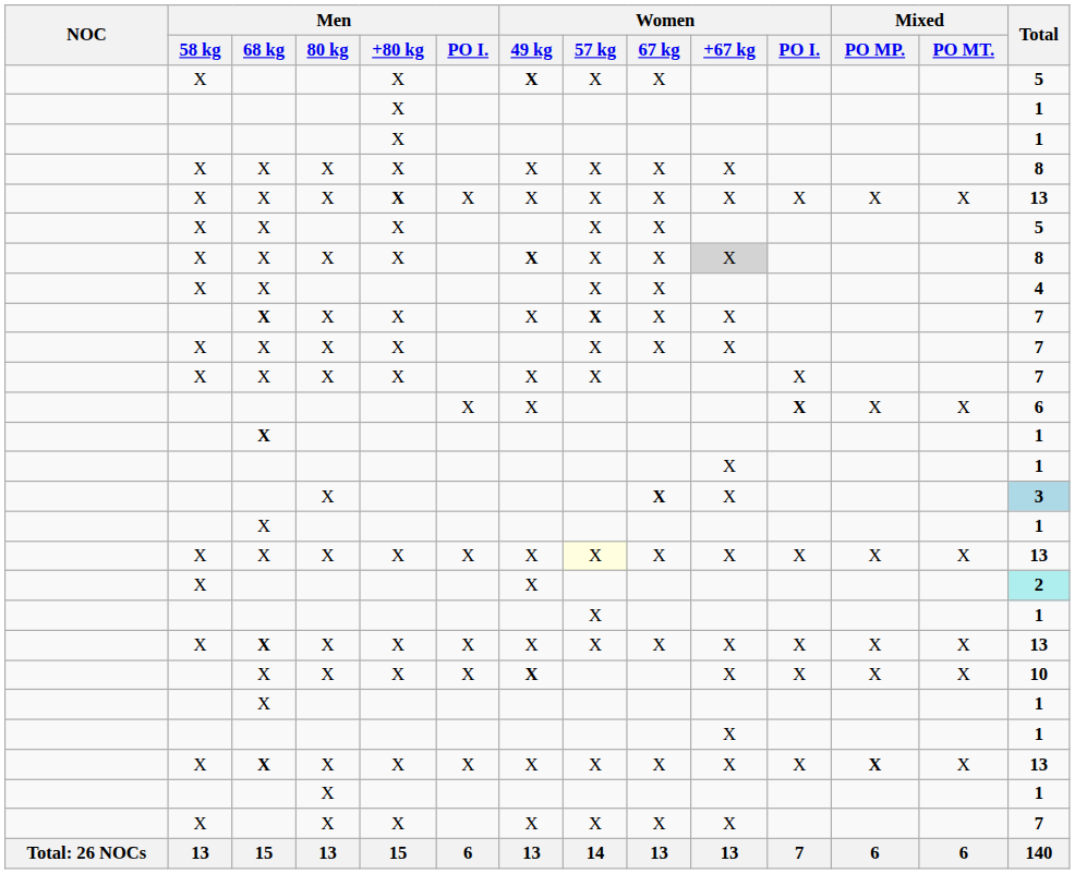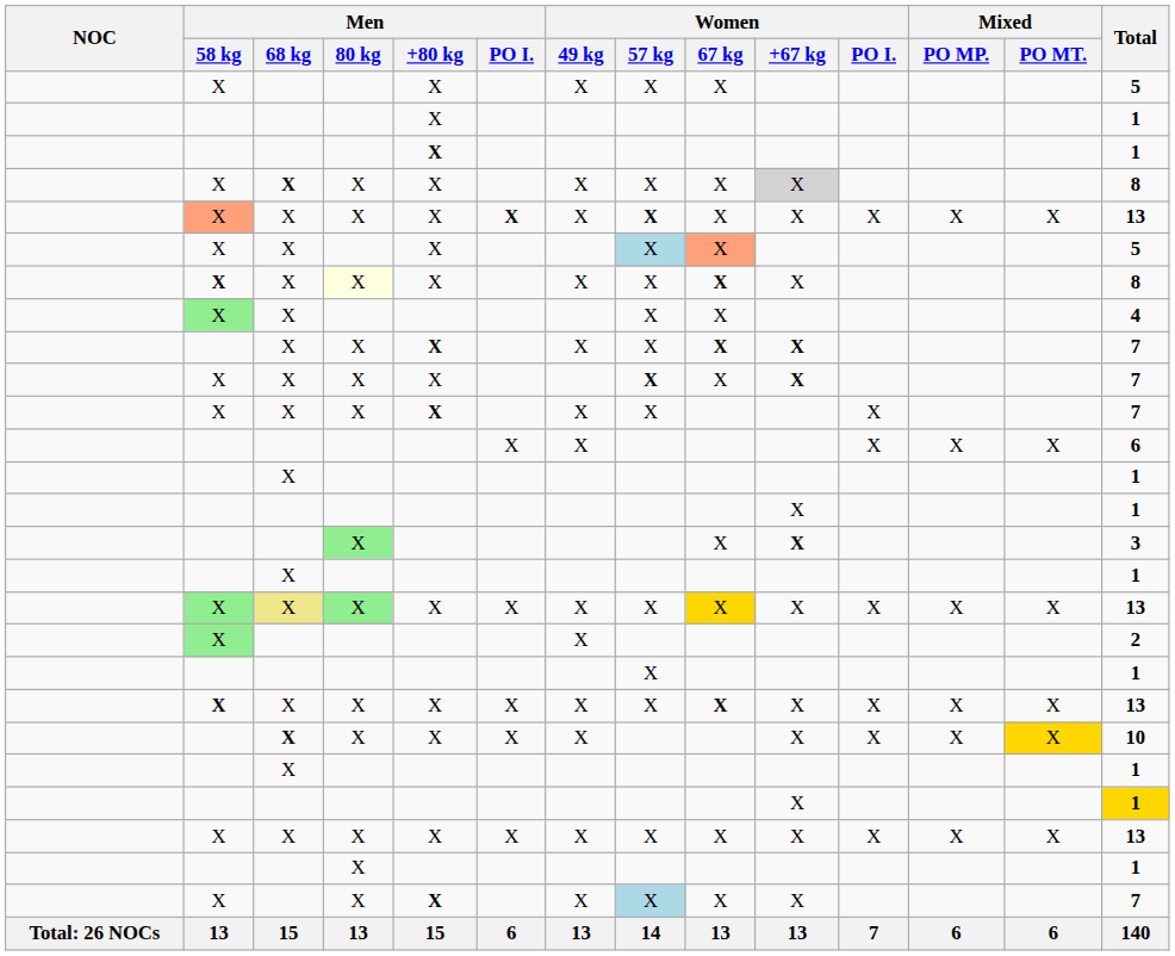row 3 | Women / 49 kg: bold -> normal
row 5 | Men / +80 kg: normal -> bold
row 6 | Men / 68 kg: normal -> bold
row 6 | Women / +67 kg: no background -> lightgrey background
row 7 | Men / 58 kg: no background -> lightsalmon background
row 7 | Men / +80 kg: bold -> normal
row 7 | Men / PO I.: normal -> bold
row 7 | Women / 57 kg: normal -> bold
row 8 | Women / 57 kg: no background -> lightblue background
row 8 | Women / 67 kg: no background -> lightsalmon background
row 9 | Men / 58 kg: normal -> bold
row 9 | Men / 80 kg: no background -> lightyellow background
row 9 | Women / 49 kg: bold -> normal
row 9 | Women / 67 kg: normal -> bold
row 9 | Women / +67 kg: lightgrey background -> no background
row 10 | Men / 58 kg: no background -> lightgreen background
row 11 | Men / 68 kg: bold -> normal
row 11 | Men / +80 kg: normal -> bold
row 11 | Women / 57 kg: bold -> normal
row 11 | Women / 67 kg: normal -> bold
row 11 | Women / +67 kg: normal -> bold
row 12 | Women / 57 kg: normal -> bold
row 12 | Women / +67 kg: normal -> bold
row 13 | Men / +80 kg: normal -> bold
row 14 | Women / PO I.: bold -> normal
row 15 | Men / 68 kg: bold -> normal
row 17 | Men / 80 kg: no background -> lightgreen background
row 17 | Women / 67 kg: bold -> normal
row 17 | Women / +67 kg: normal -> bold
row 17 | Total: lightblue background -> no background
row 19 | Men / 58 kg: no background -> lightgreen background
row 19 | Men / 68 kg: no background -> khaki background
row 19 | Men / 80 kg: no background -> lightgreen background
row 19 | Women / 57 kg: lightyellow background -> no background
row 19 | Women / 67 kg: no background -> gold background
row 20 | Men / 58 kg: no background -> lightgreen background
row 20 | Total: paleturquoise background -> no background
row 22 | Men / 58 kg: normal -> bold
row 22 | Men / 68 kg: bold -> normal
row 22 | Women / 67 kg: normal -> bold
row 23 | Men / 68 kg: normal -> bold
row 23 | Women / 49 kg: bold -> normal
row 23 | Mixed / PO MT.: no background -> gold background
row 25 | Total: no background -> gold background
row 26 | Men / 68 kg: bold -> normal
row 26 | Mixed / PO MP.: bold -> normal
row 28 | Men / +80 kg: normal -> bold
row 28 | Women / 57 kg: no background -> lightblue background
